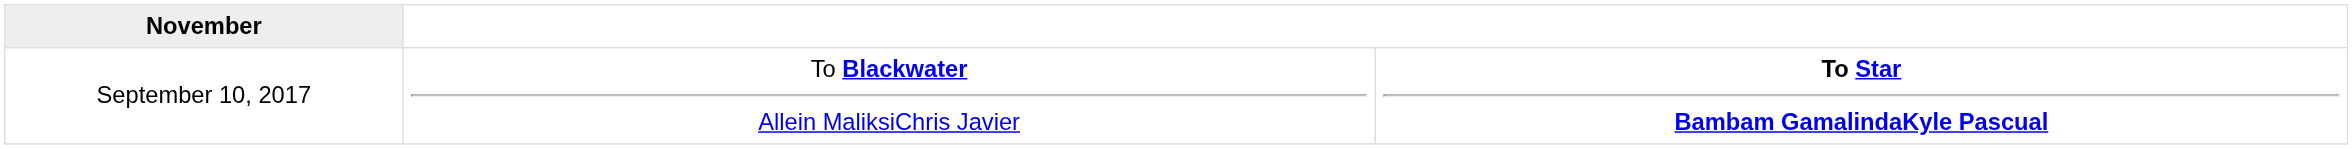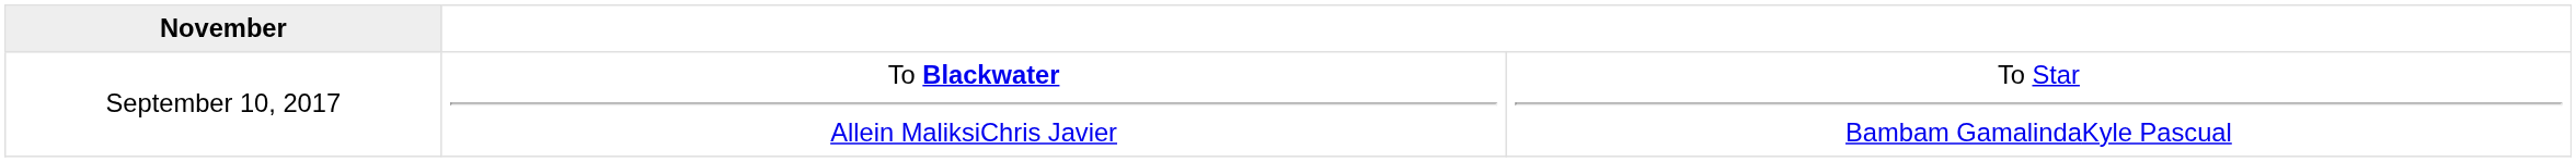September 10, 2017 | column 3: bold -> normal
